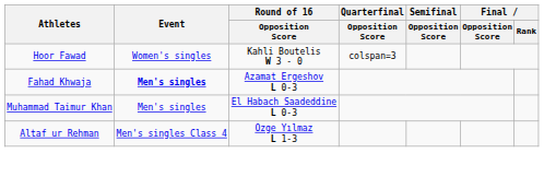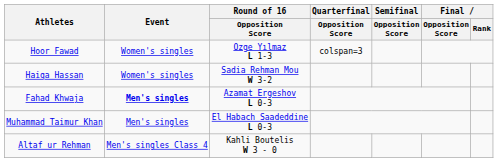Hoor Fawad | Round of 16 / Opposition Score: Kahli Boutelis W 3 - 0 -> Ozge Yılmaz L 1-3
+ row: Haiqa Hassan | Women's singles | Sadia Rehman Mou W 3-2
Altaf ur Rehman | Round of 16 / Opposition Score: Ozge Yılmaz L 1-3 -> Kahli Boutelis W 3 - 0
